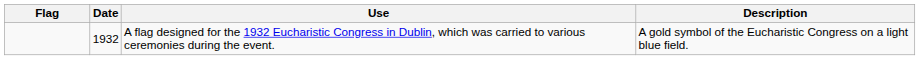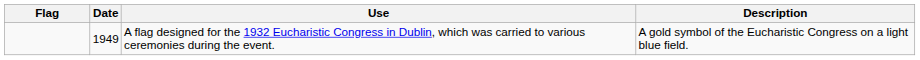row 2 | Date: 1932 -> 1949
